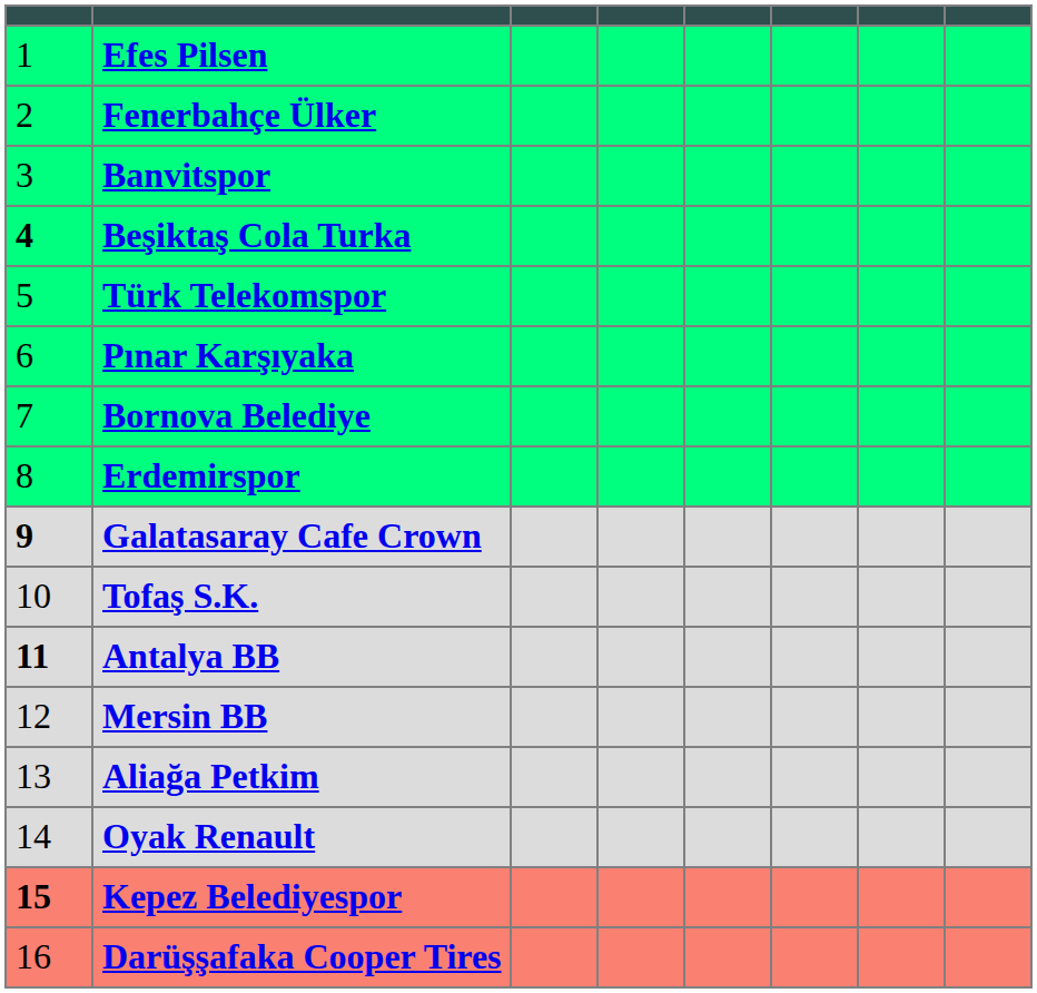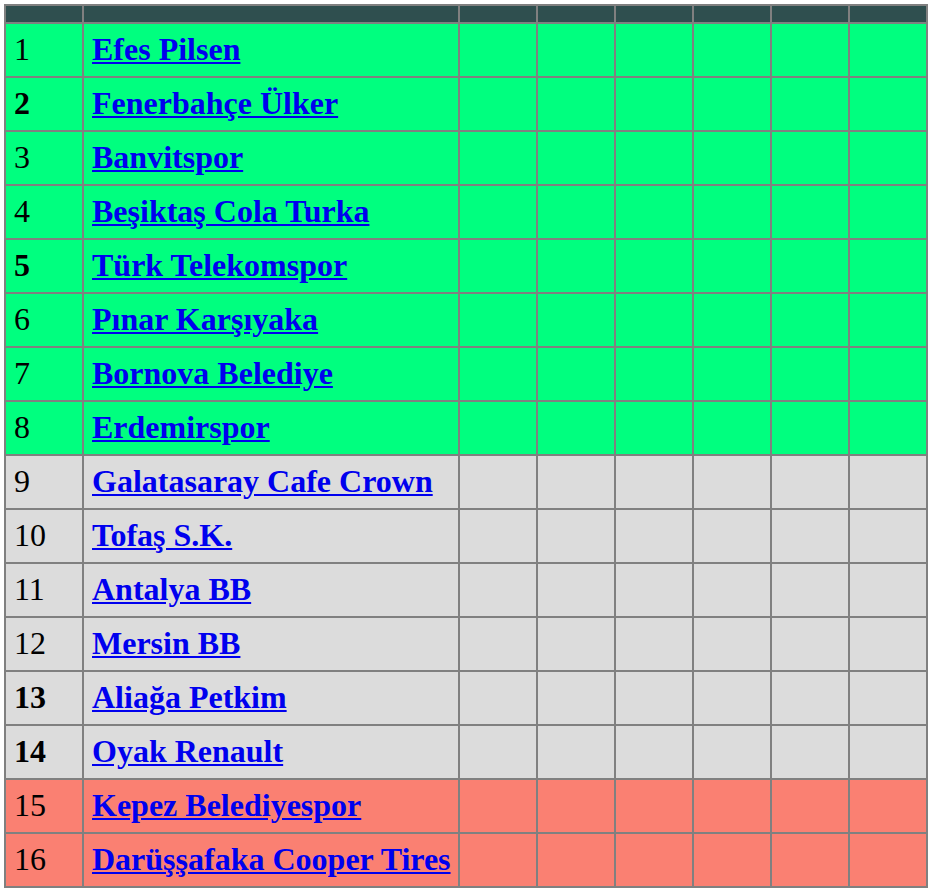Fenerbahçe Ülker | column 1: normal -> bold
Beşiktaş Cola Turka | column 1: bold -> normal
Türk Telekomspor | column 1: normal -> bold
Galatasaray Cafe Crown | column 1: bold -> normal
Antalya BB | column 1: bold -> normal
Aliağa Petkim | column 1: normal -> bold
Oyak Renault | column 1: normal -> bold
Kepez Belediyespor | column 1: bold -> normal
